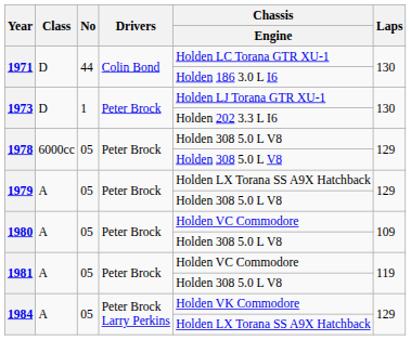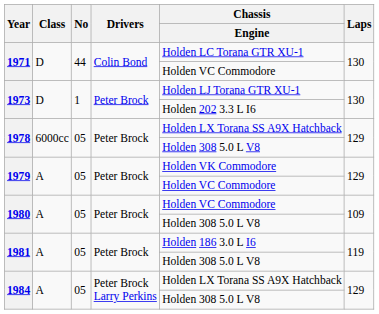row 4 | Chassis / Engine: Holden 186 3.0 L I6 -> Holden VC Commodore
row 7 | Chassis / Engine: Holden 308 5.0 L V8 -> Holden LX Torana SS A9X Hatchback
row 9 | Chassis / Engine: Holden LX Torana SS A9X Hatchback -> Holden VK Commodore
row 10 | Chassis / Engine: Holden 308 5.0 L V8 -> Holden VC Commodore
row 13 | Chassis / Engine: Holden VC Commodore -> Holden 186 3.0 L I6
row 15 | Chassis / Engine: Holden VK Commodore -> Holden LX Torana SS A9X Hatchback
row 16 | Chassis / Engine: Holden LX Torana SS A9X Hatchback -> Holden 308 5.0 L V8
